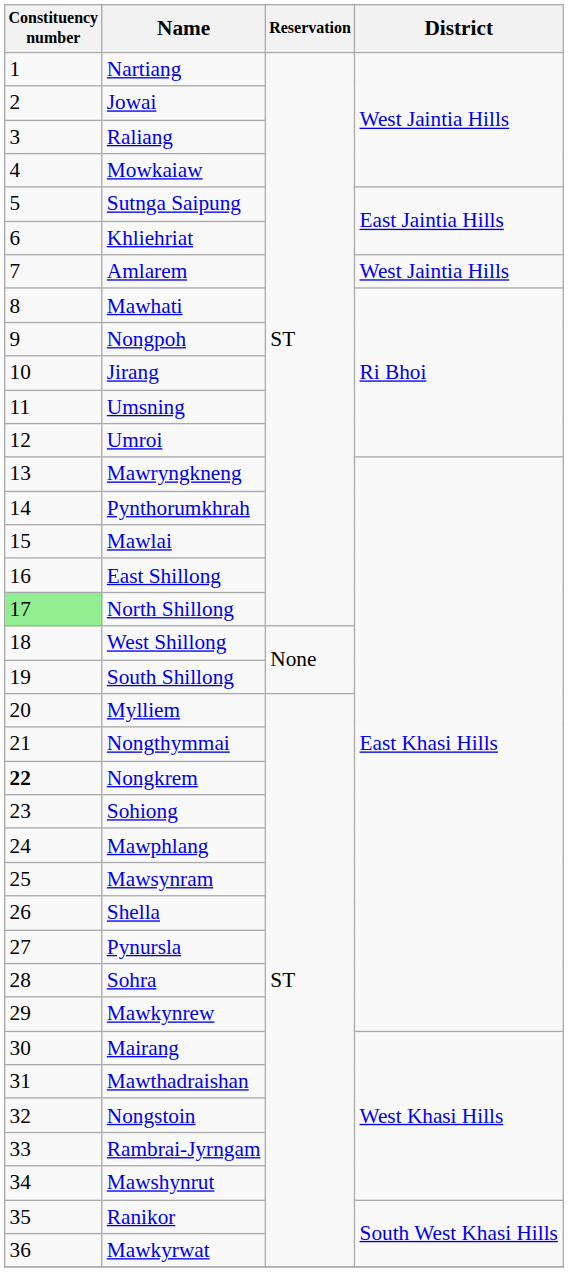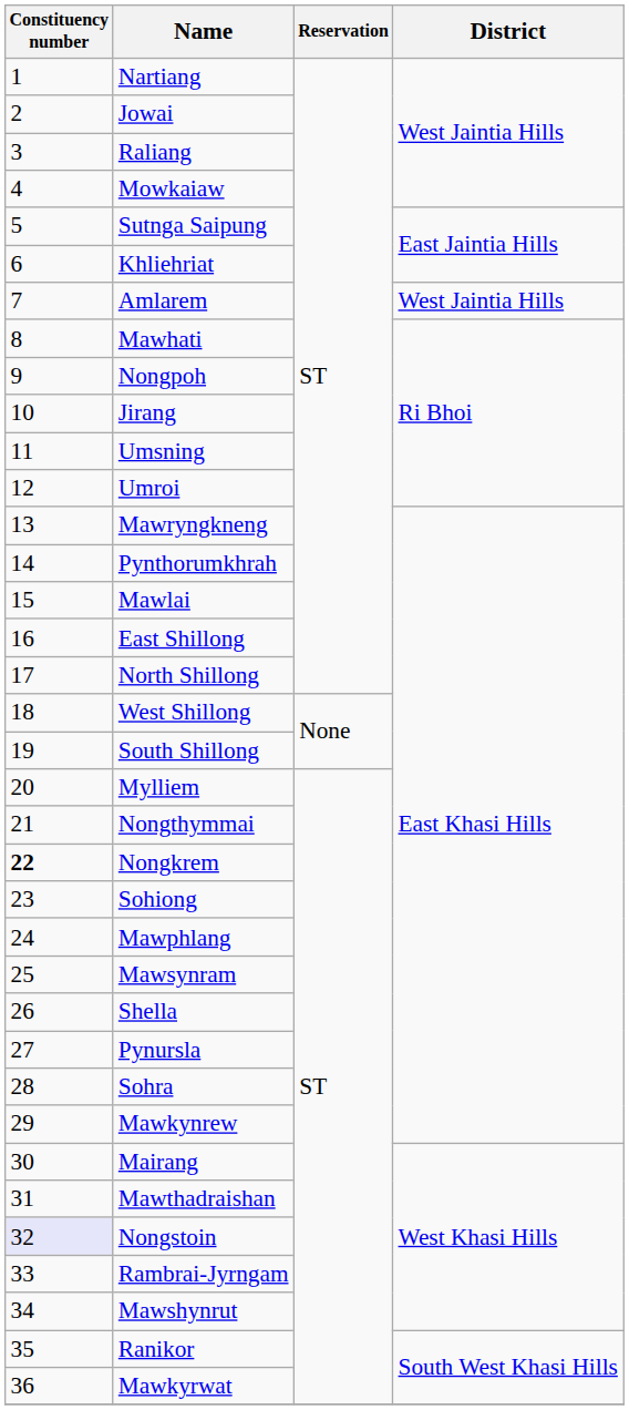North Shillong | Constituency number: lightgreen background -> no background
Nongstoin | Constituency number: no background -> lavender background
